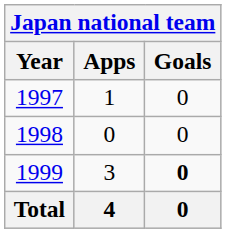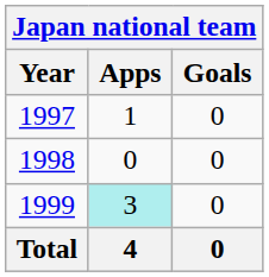1999 | Apps: no background -> paleturquoise background
1999 | Goals: bold -> normal
